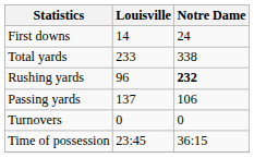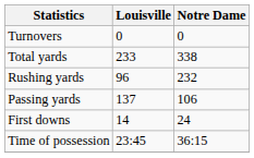rows swapped: First downs <-> Turnovers
Rushing yards | Notre Dame: bold -> normal
